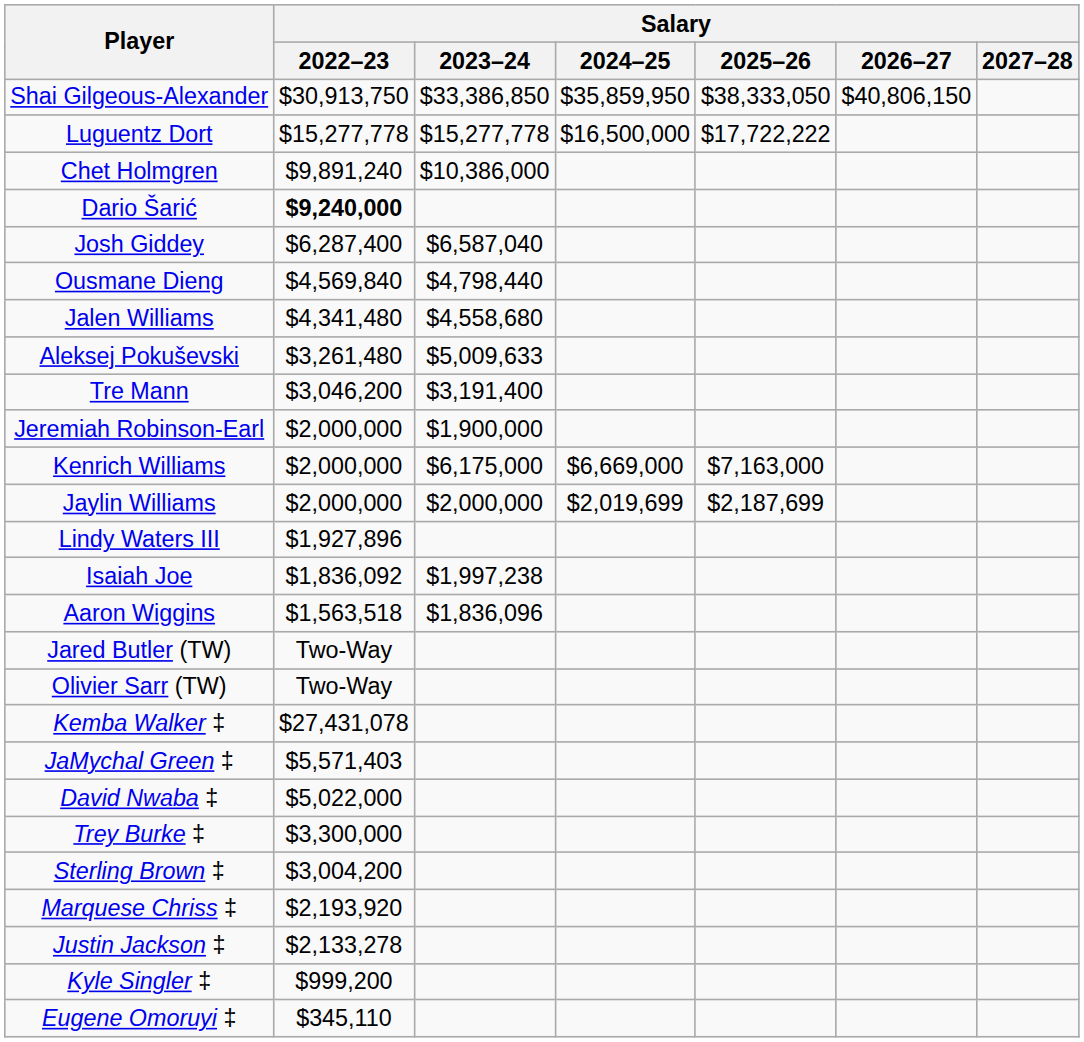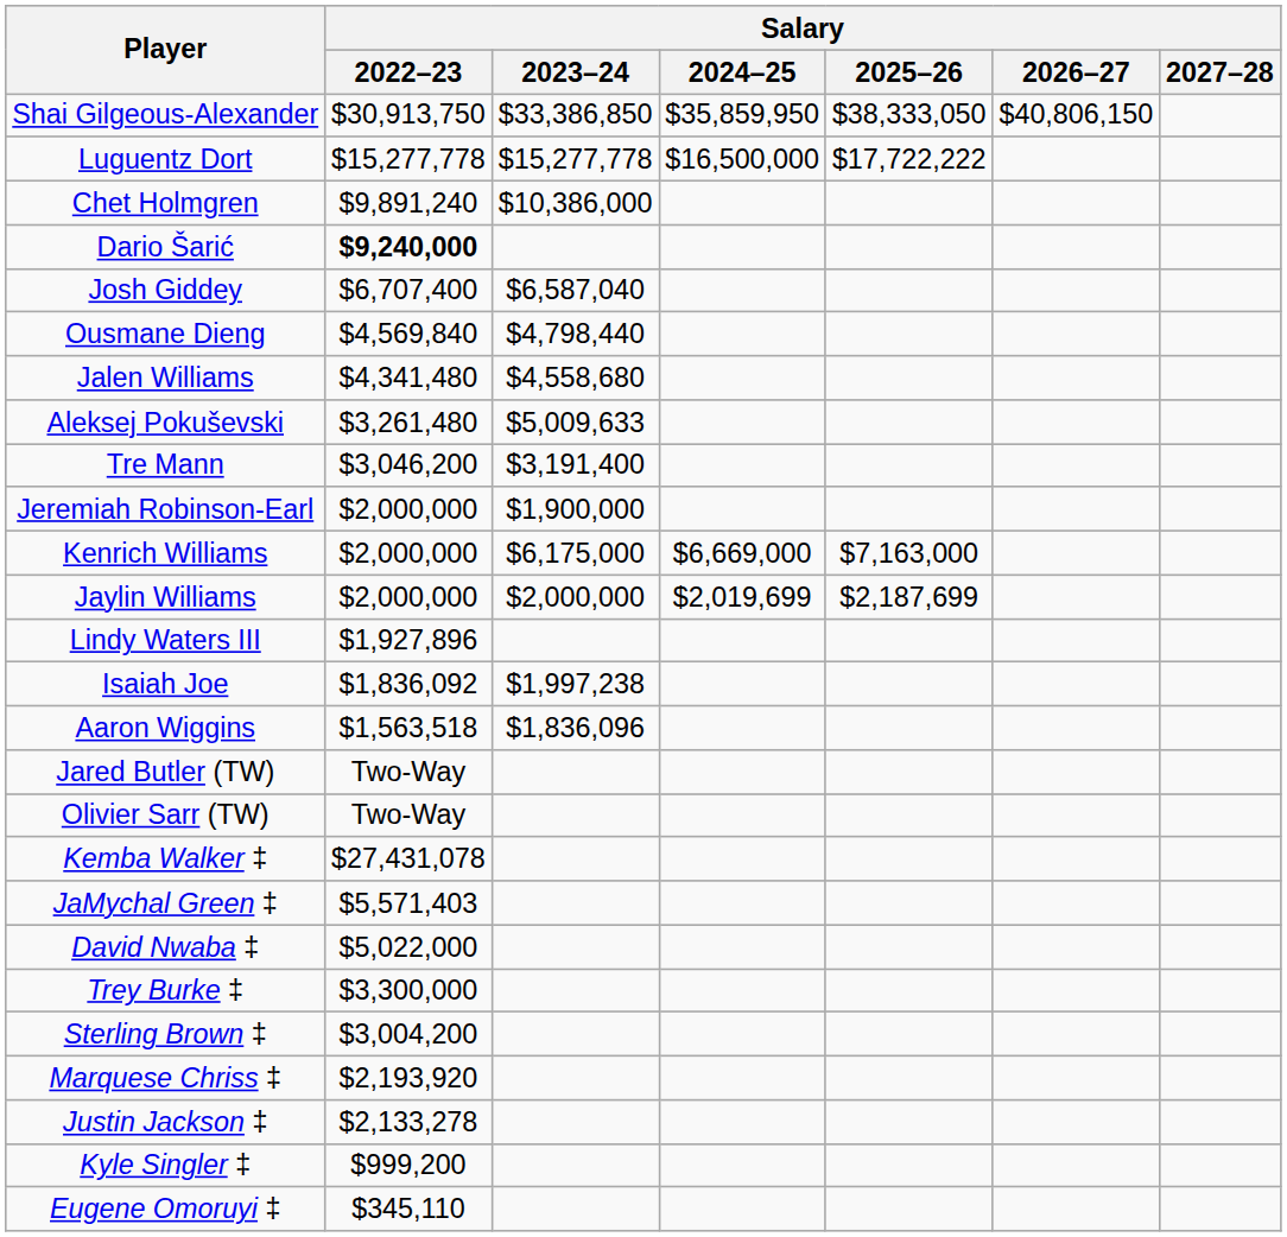Josh Giddey | Salary / 2022–23: $6,287,400 -> $6,707,400
